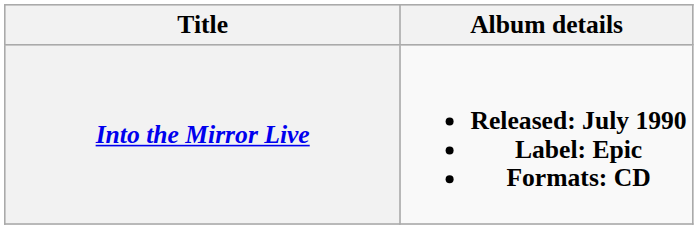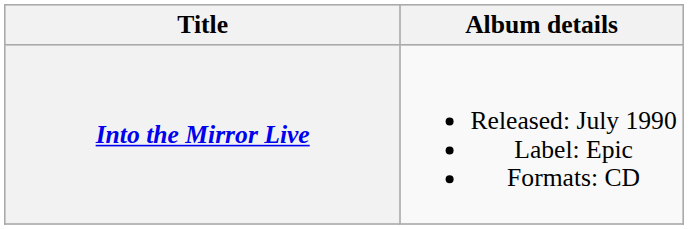Into the Mirror Live | Album details: bold -> normal
